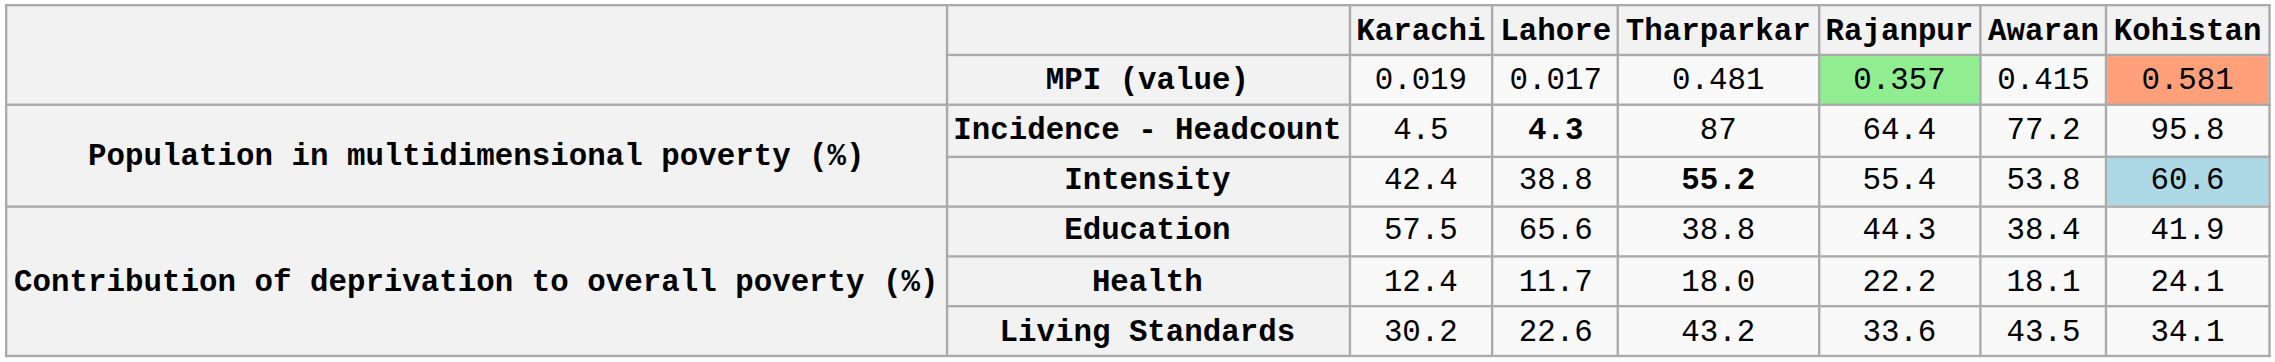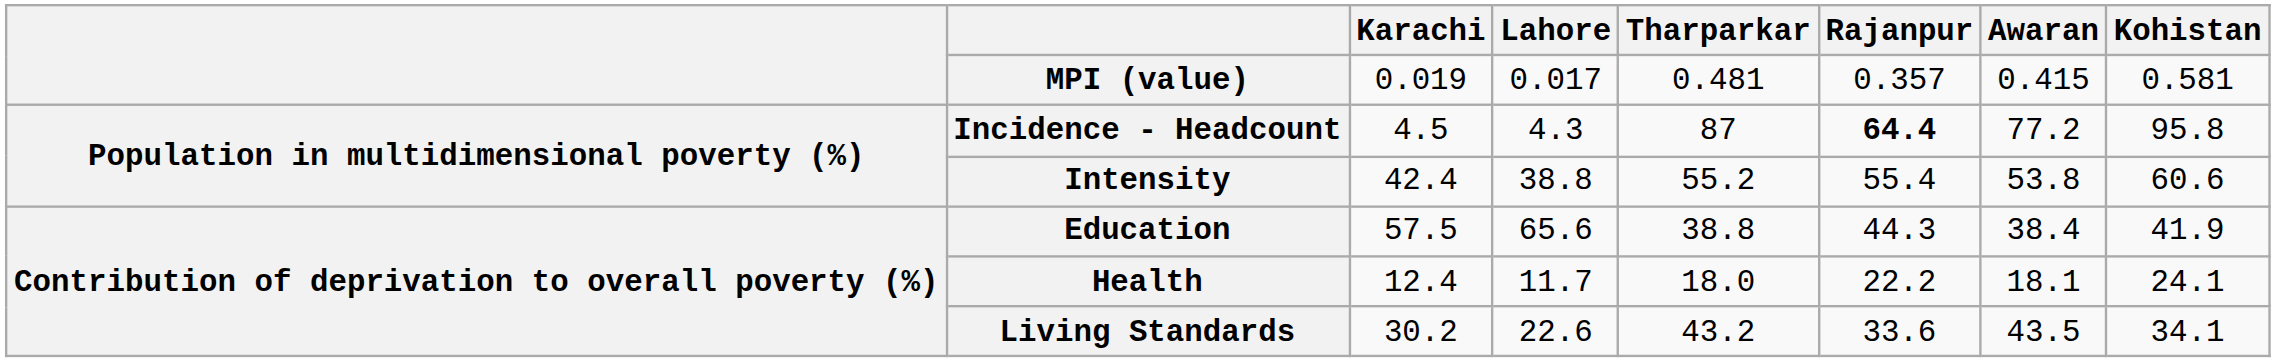MPI (value) | Rajanpur: lightgreen background -> no background
MPI (value) | Kohistan: lightsalmon background -> no background
Incidence - Headcount | Lahore: bold -> normal
Incidence - Headcount | Rajanpur: normal -> bold
Intensity | Tharparkar: bold -> normal
Intensity | Kohistan: lightblue background -> no background
